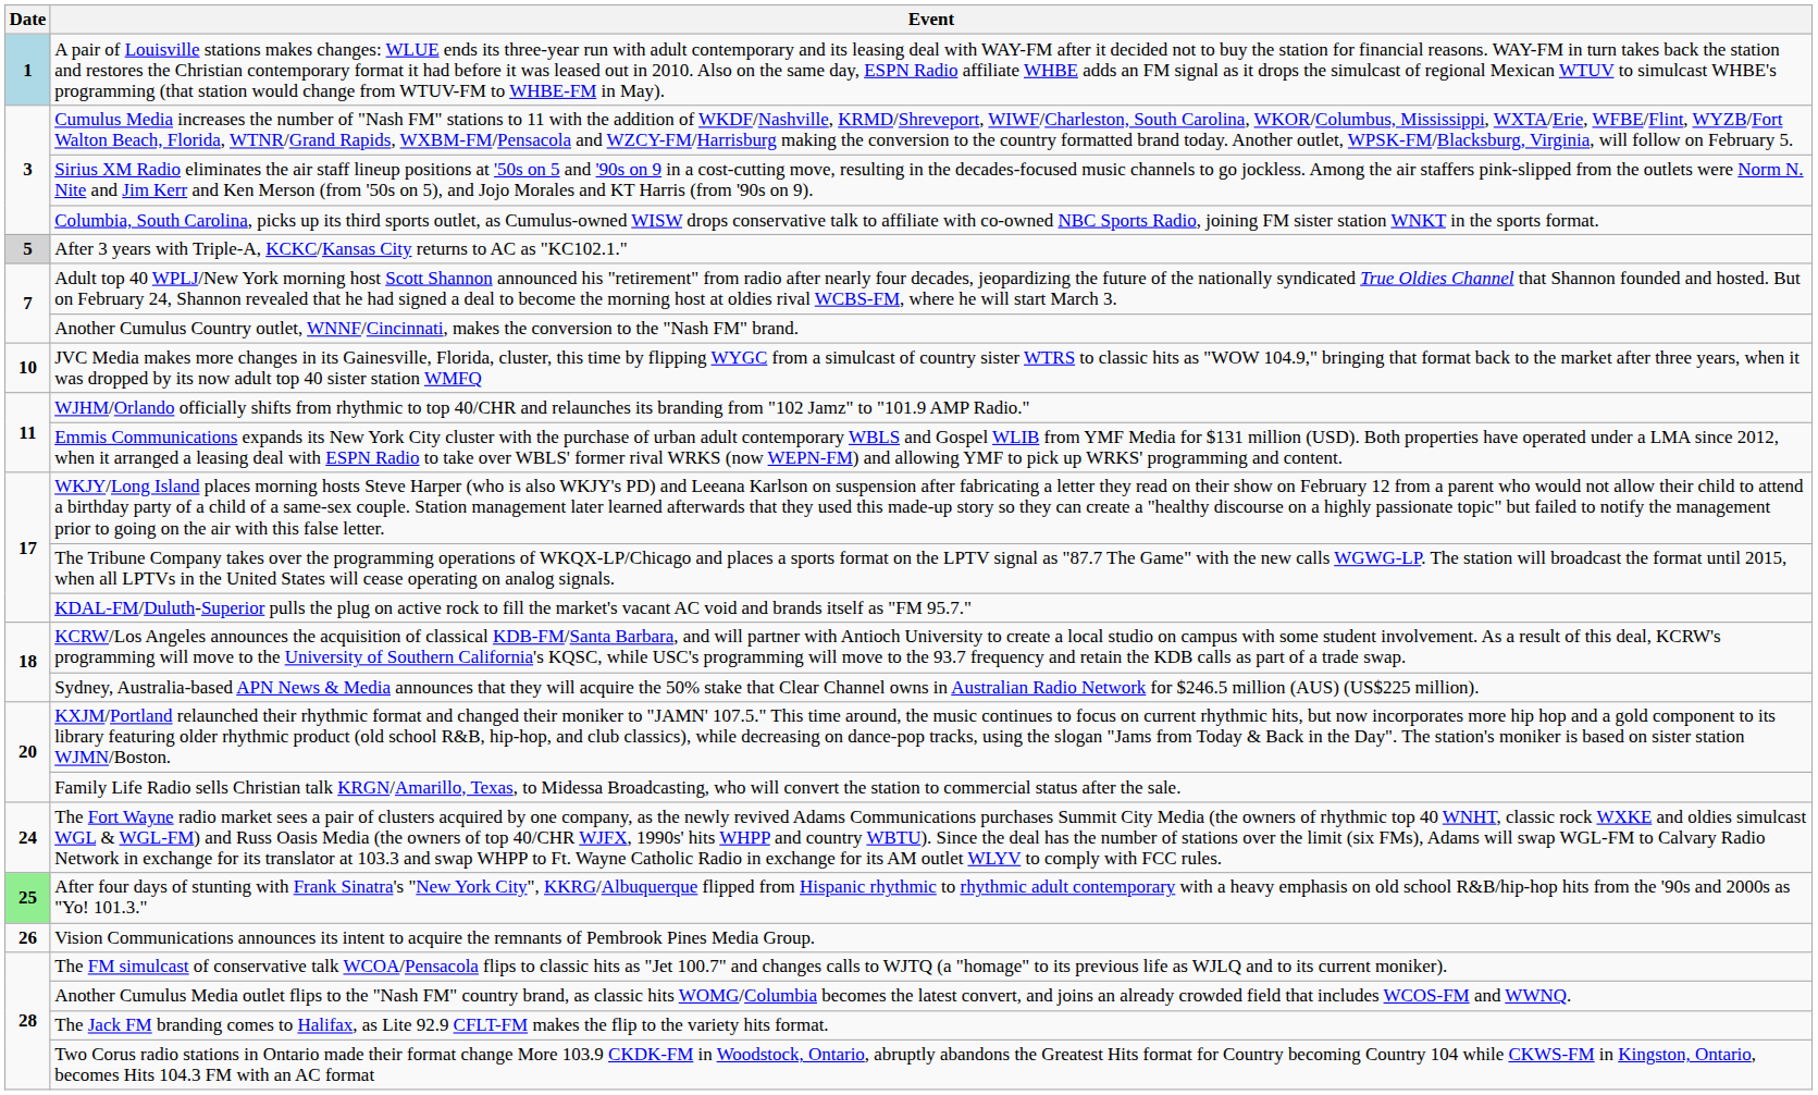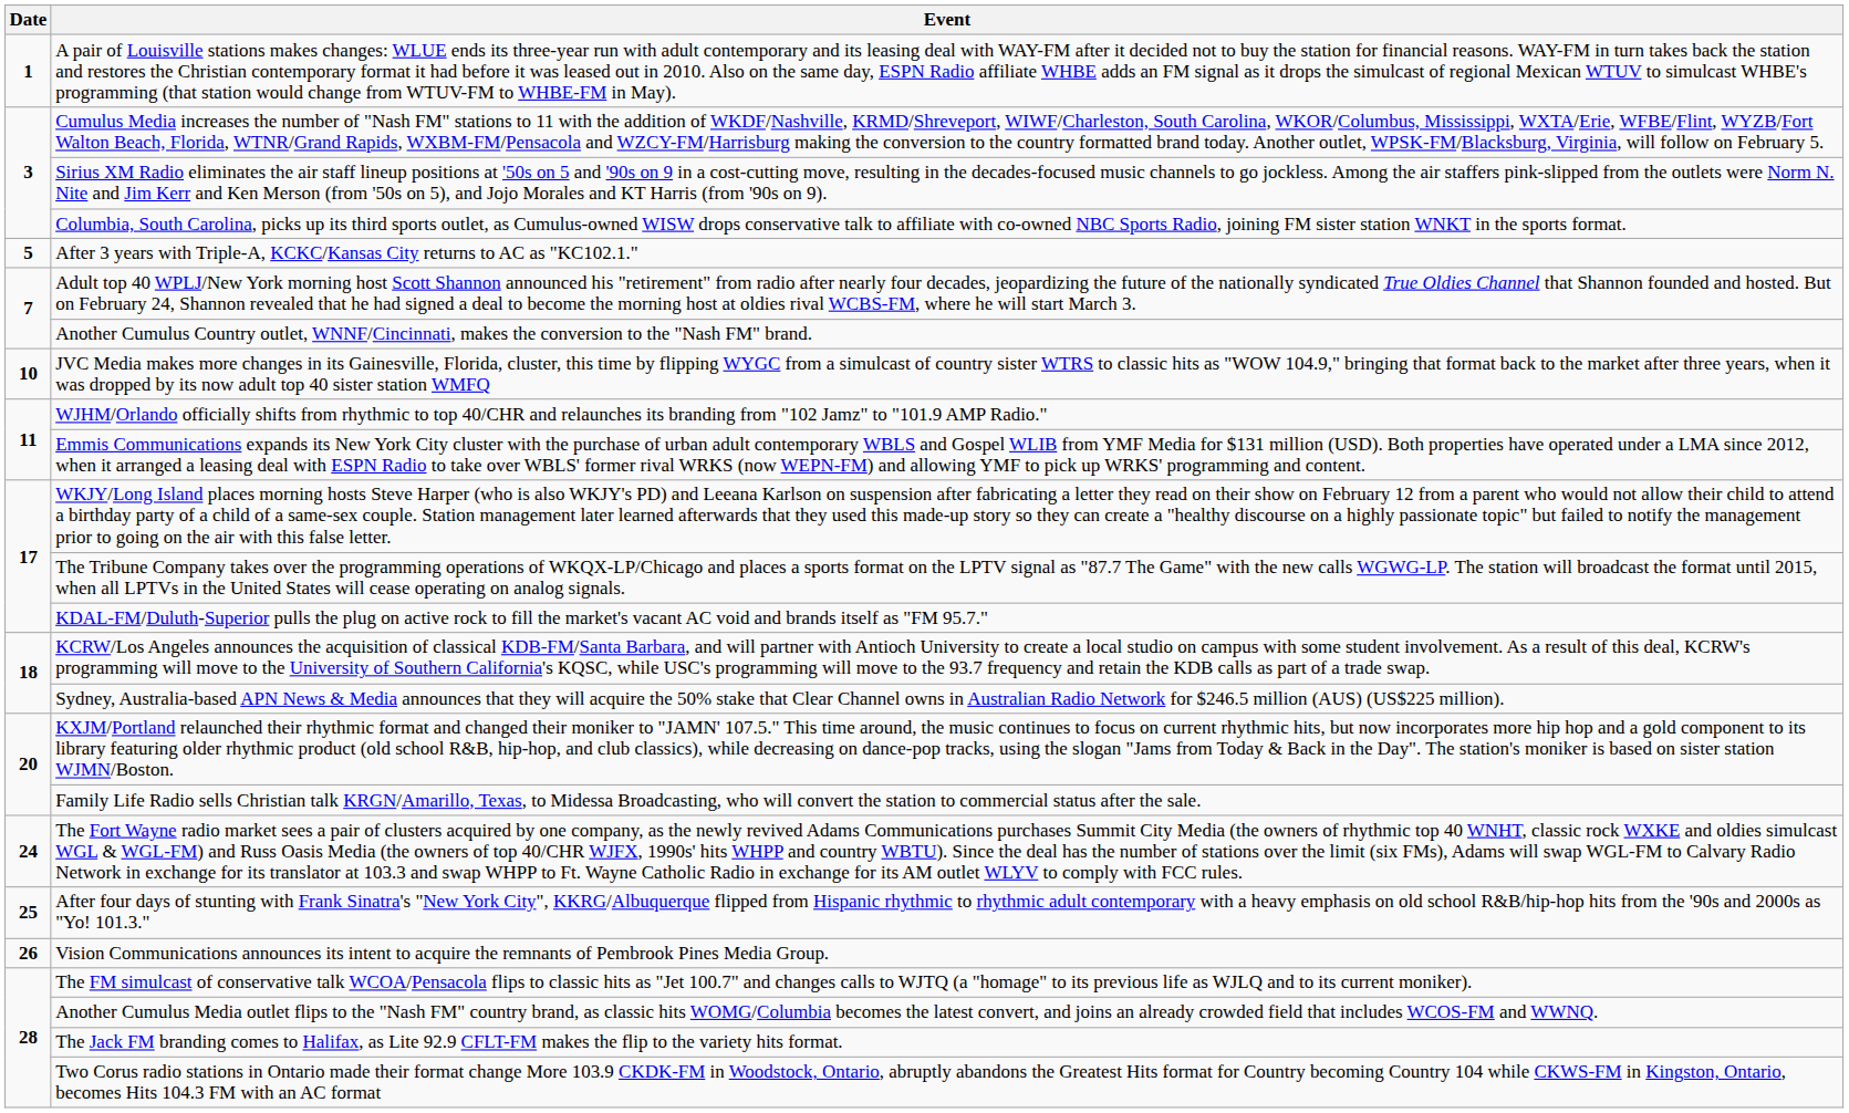row 2 | Date: lightblue background -> no background
row 6 | Date: lightgrey background -> no background
row 20 | Date: lightgreen background -> no background
